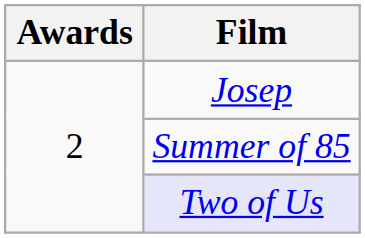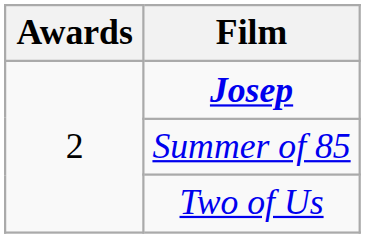Josep | Film: normal -> bold
Two of Us | Film: lavender background -> no background
